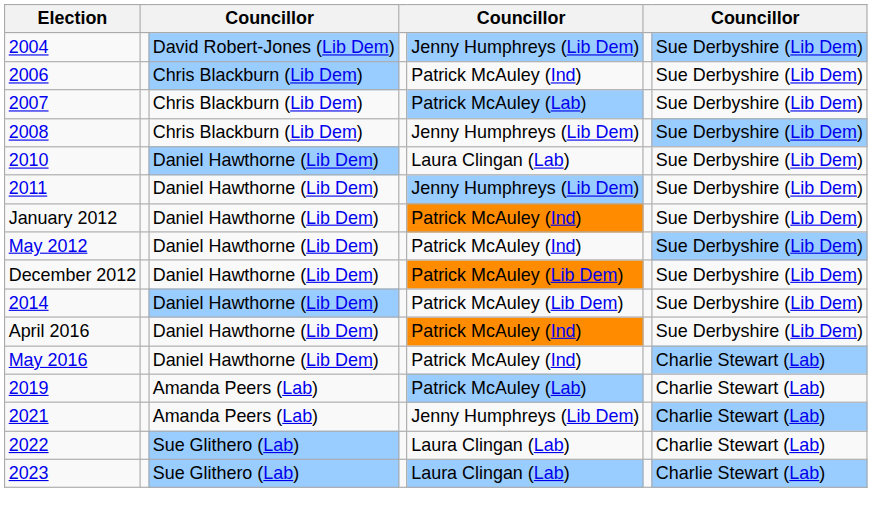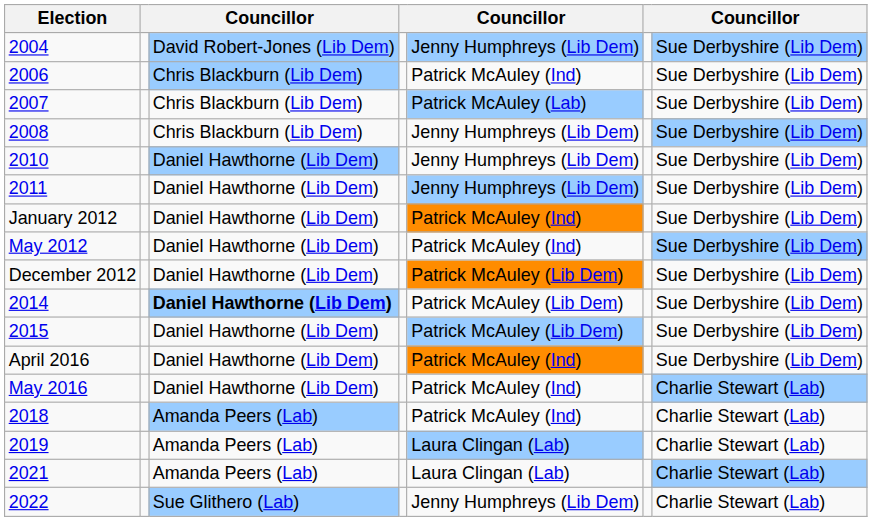2010 | column 5: Laura Clingan (Lab) -> Jenny Humphreys (Lib Dem)
2014 | column 3: normal -> bold
+ row: 2015 | Daniel Hawthorne (Lib Dem) | Patrick McAuley (Lib Dem) | Sue Derbyshire (Lib Dem)
+ row: 2018 | Amanda Peers (Lab) | Patrick McAuley (Ind) | Charlie Stewart (Lab)
2019 | column 5: Patrick McAuley (Lab) -> Laura Clingan (Lab)
2021 | column 5: Jenny Humphreys (Lib Dem) -> Laura Clingan (Lab)
2022 | column 5: Laura Clingan (Lab) -> Jenny Humphreys (Lib Dem)
- row: 2023 | Sue Glithero (Lab) | Laura Clingan (Lab) | Charlie Stewart (Lab)
